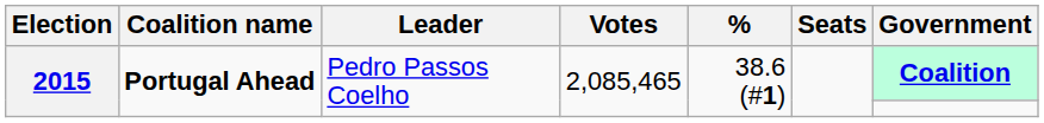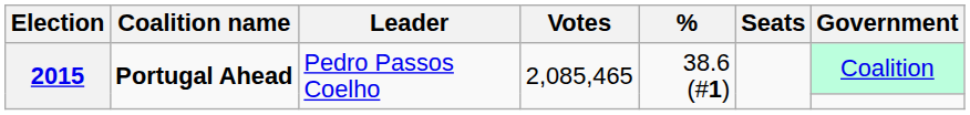row 2 | Government: bold -> normal
